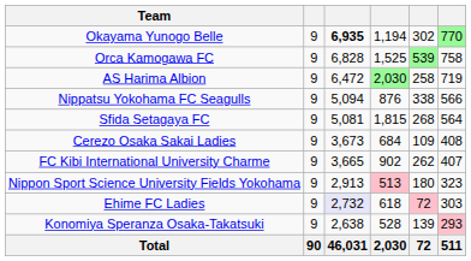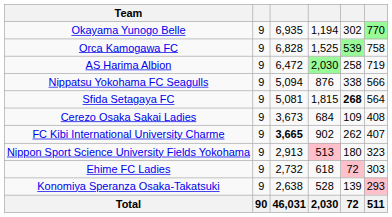Okayama Yunogo Belle | column 3: bold -> normal
Sfida Setagaya FC | column 5: normal -> bold
FC Kibi International University Charme | column 3: normal -> bold
Ehime FC Ladies | column 3: lavender background -> no background
